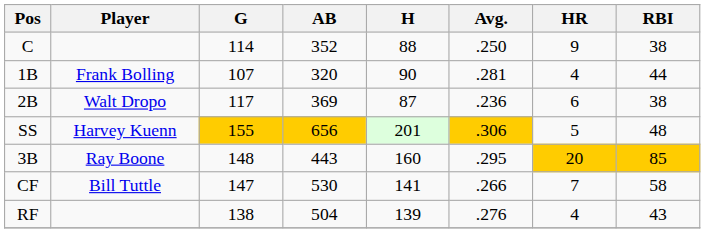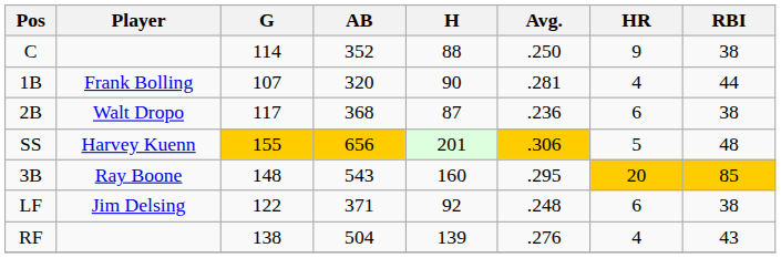2B | AB: 369 -> 368
3B | AB: 443 -> 543
+ row: LF | Jim Delsing | 122 | 371 | 92 | .248 | 6 | 38
- row: CF | Bill Tuttle | 147 | 530 | 141 | .266 | 7 | 58
